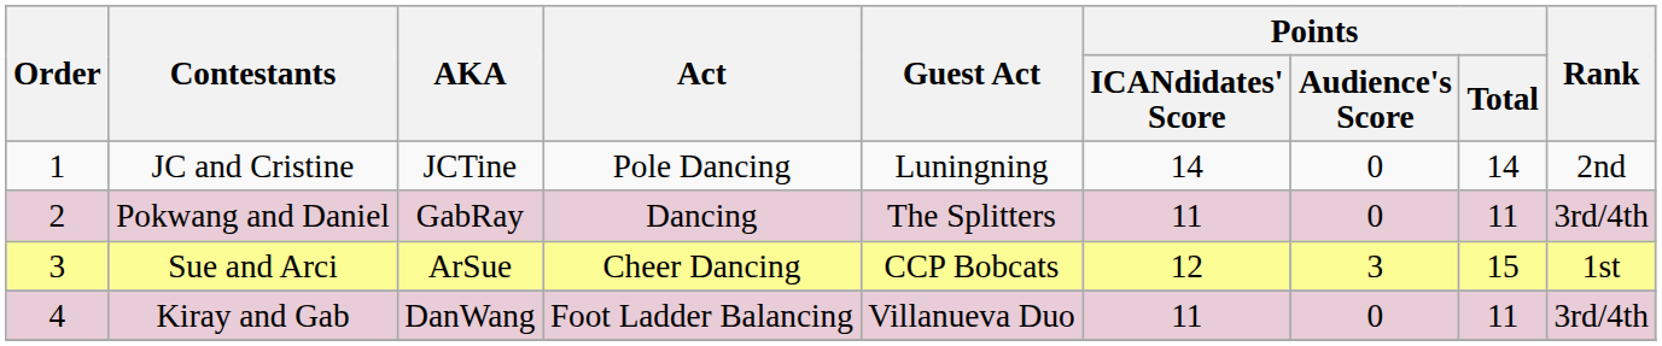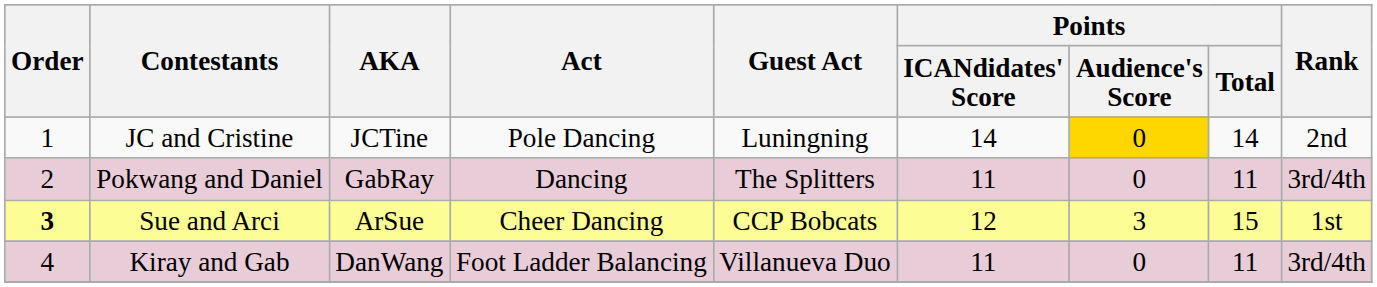JC and Cristine | Points / Audience's Score: no background -> gold background
Sue and Arci | Order: normal -> bold
